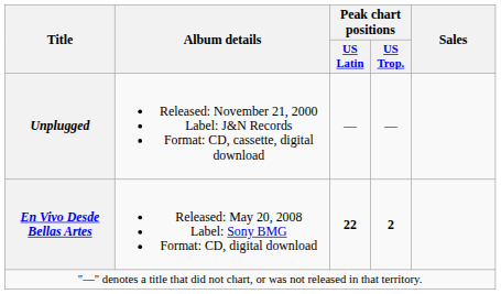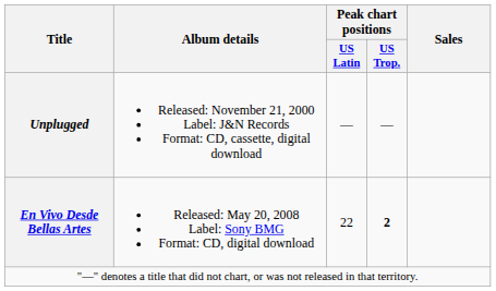En Vivo Desde Bellas Artes | Peak chart positions / US Latin: bold -> normal
